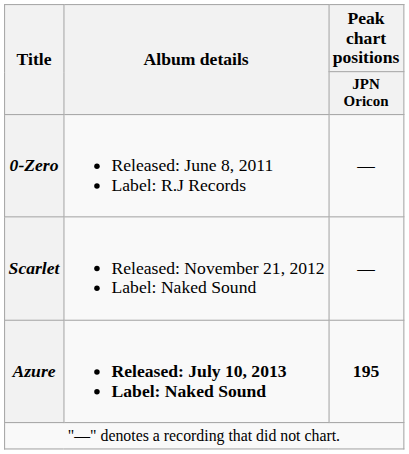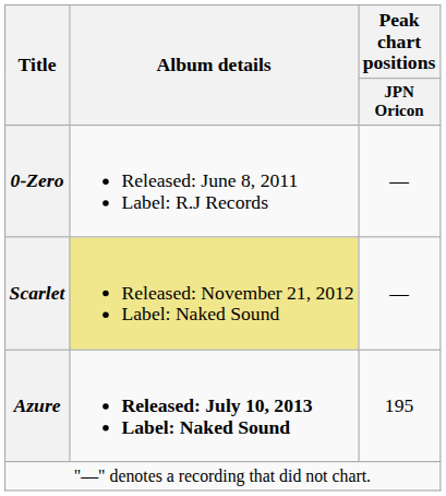Scarlet | Album details: no background -> khaki background
Azure | Peak chart positions / JPN Oricon: bold -> normal
